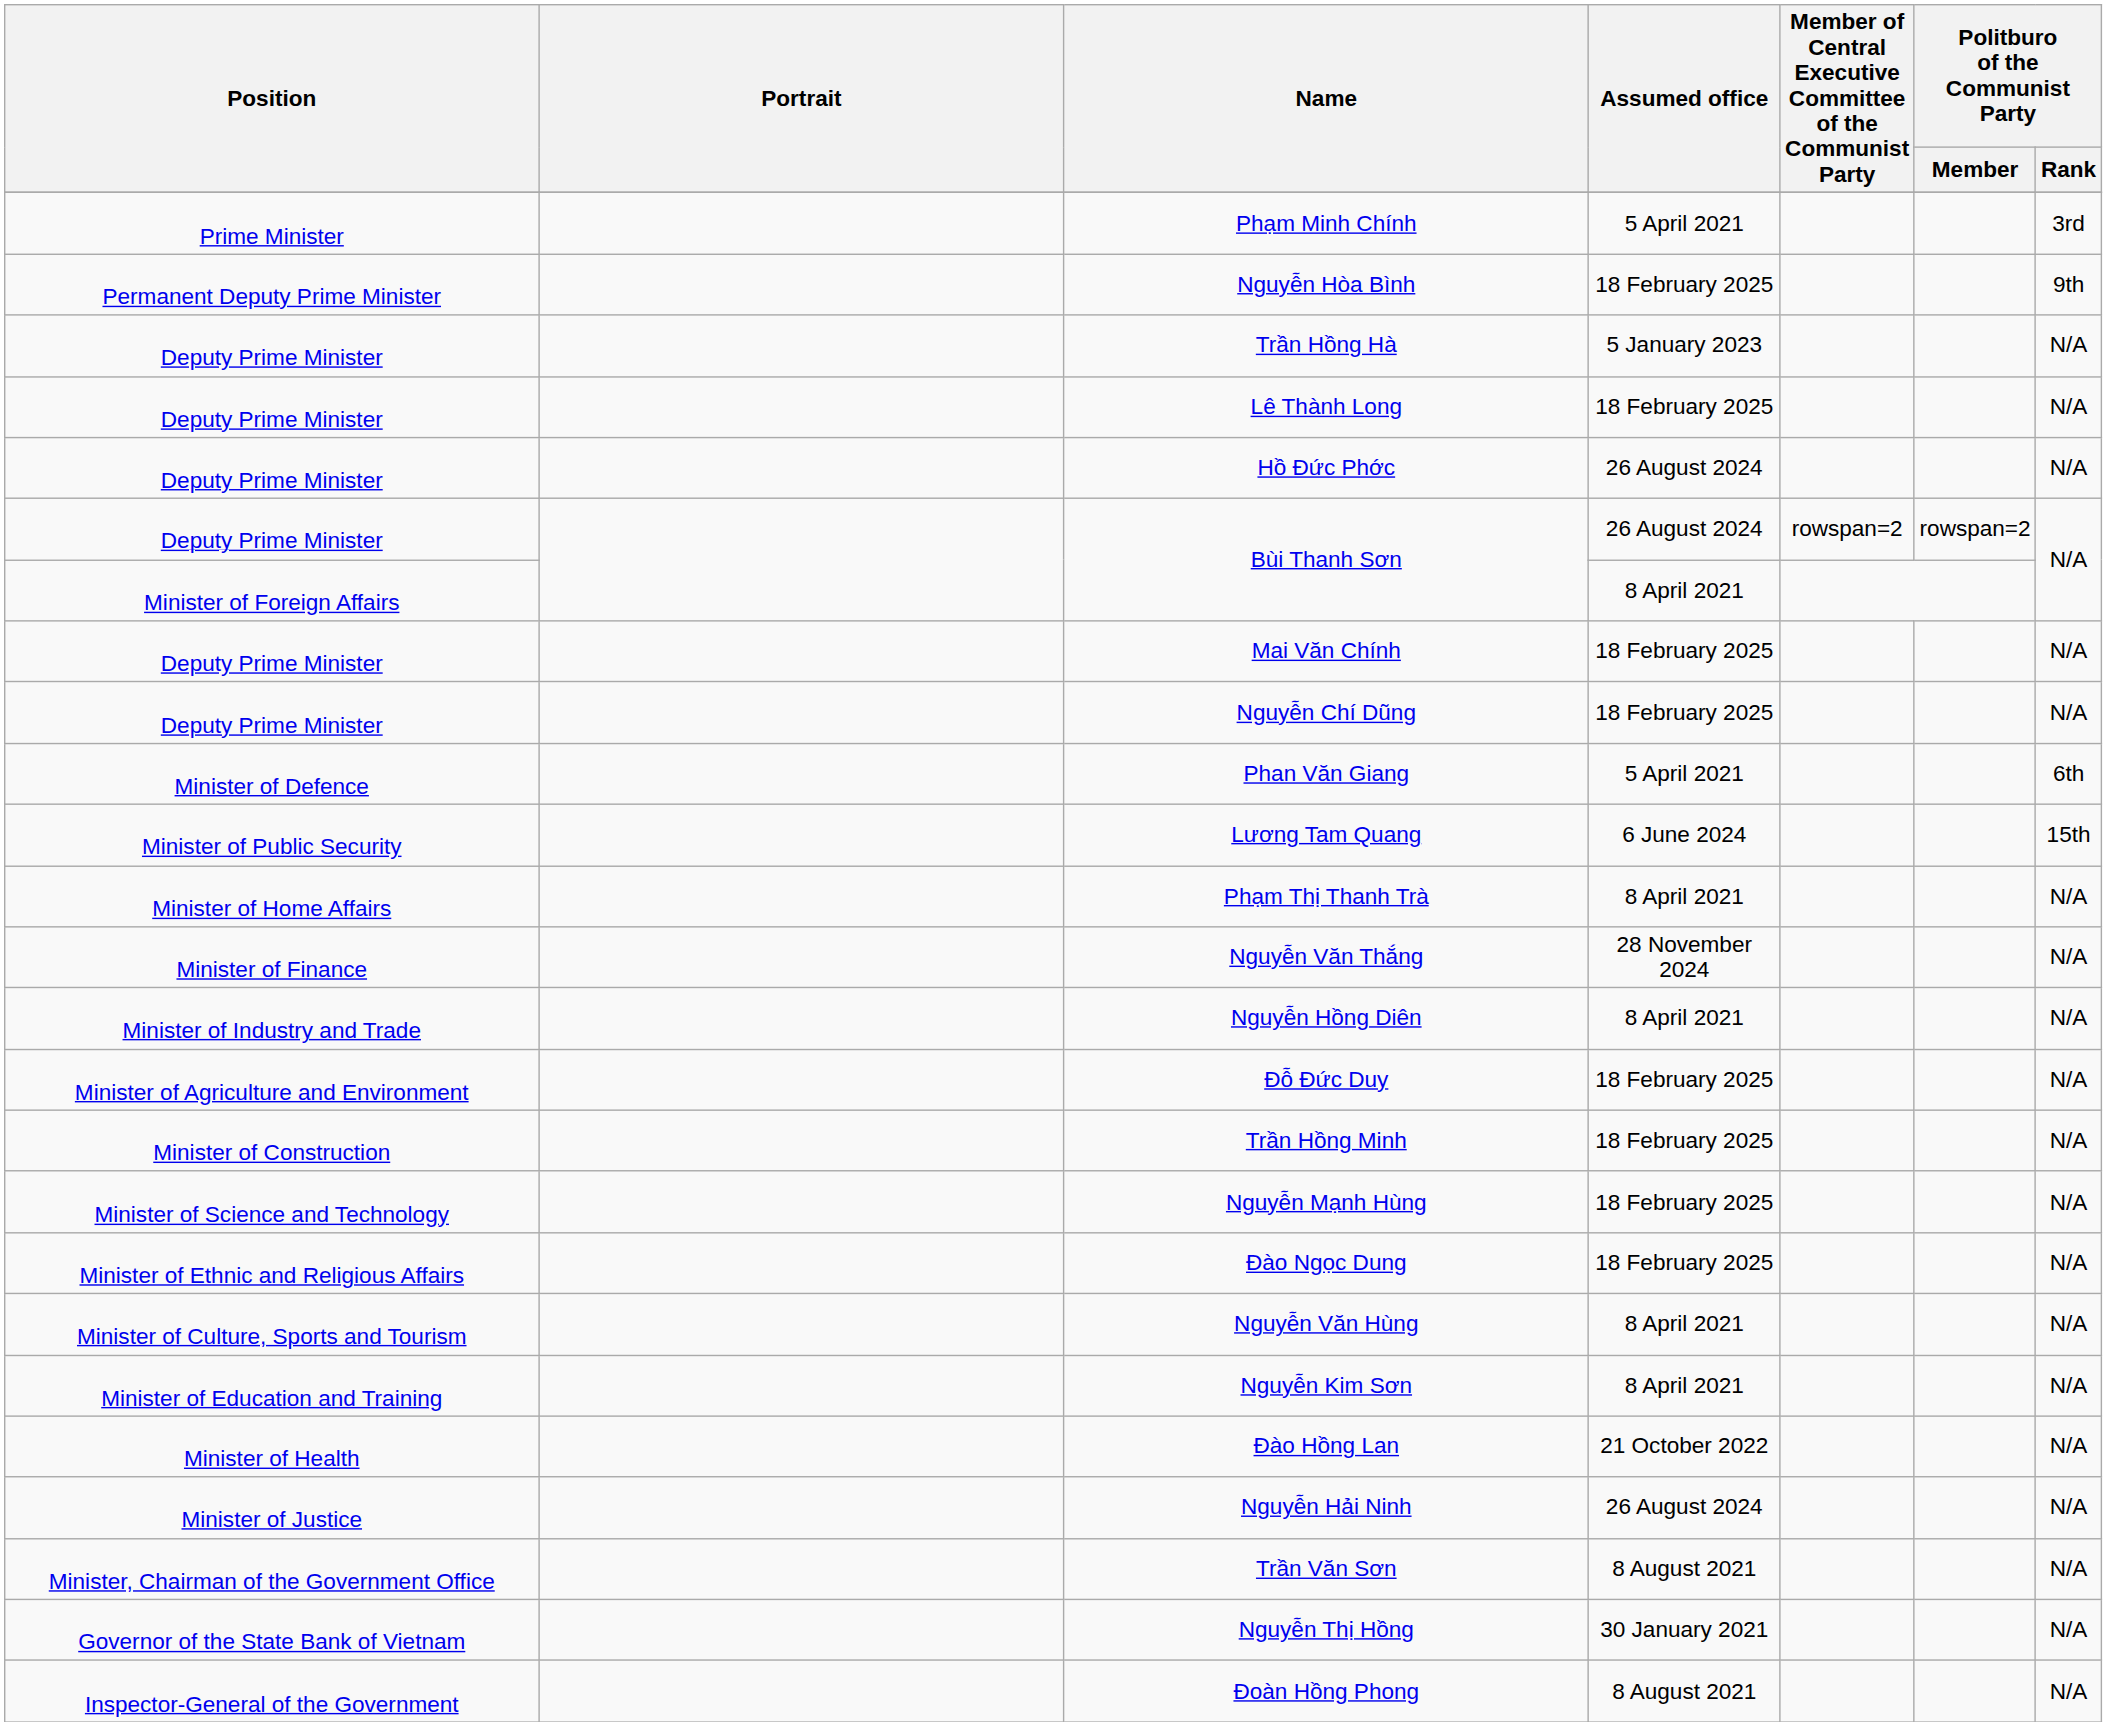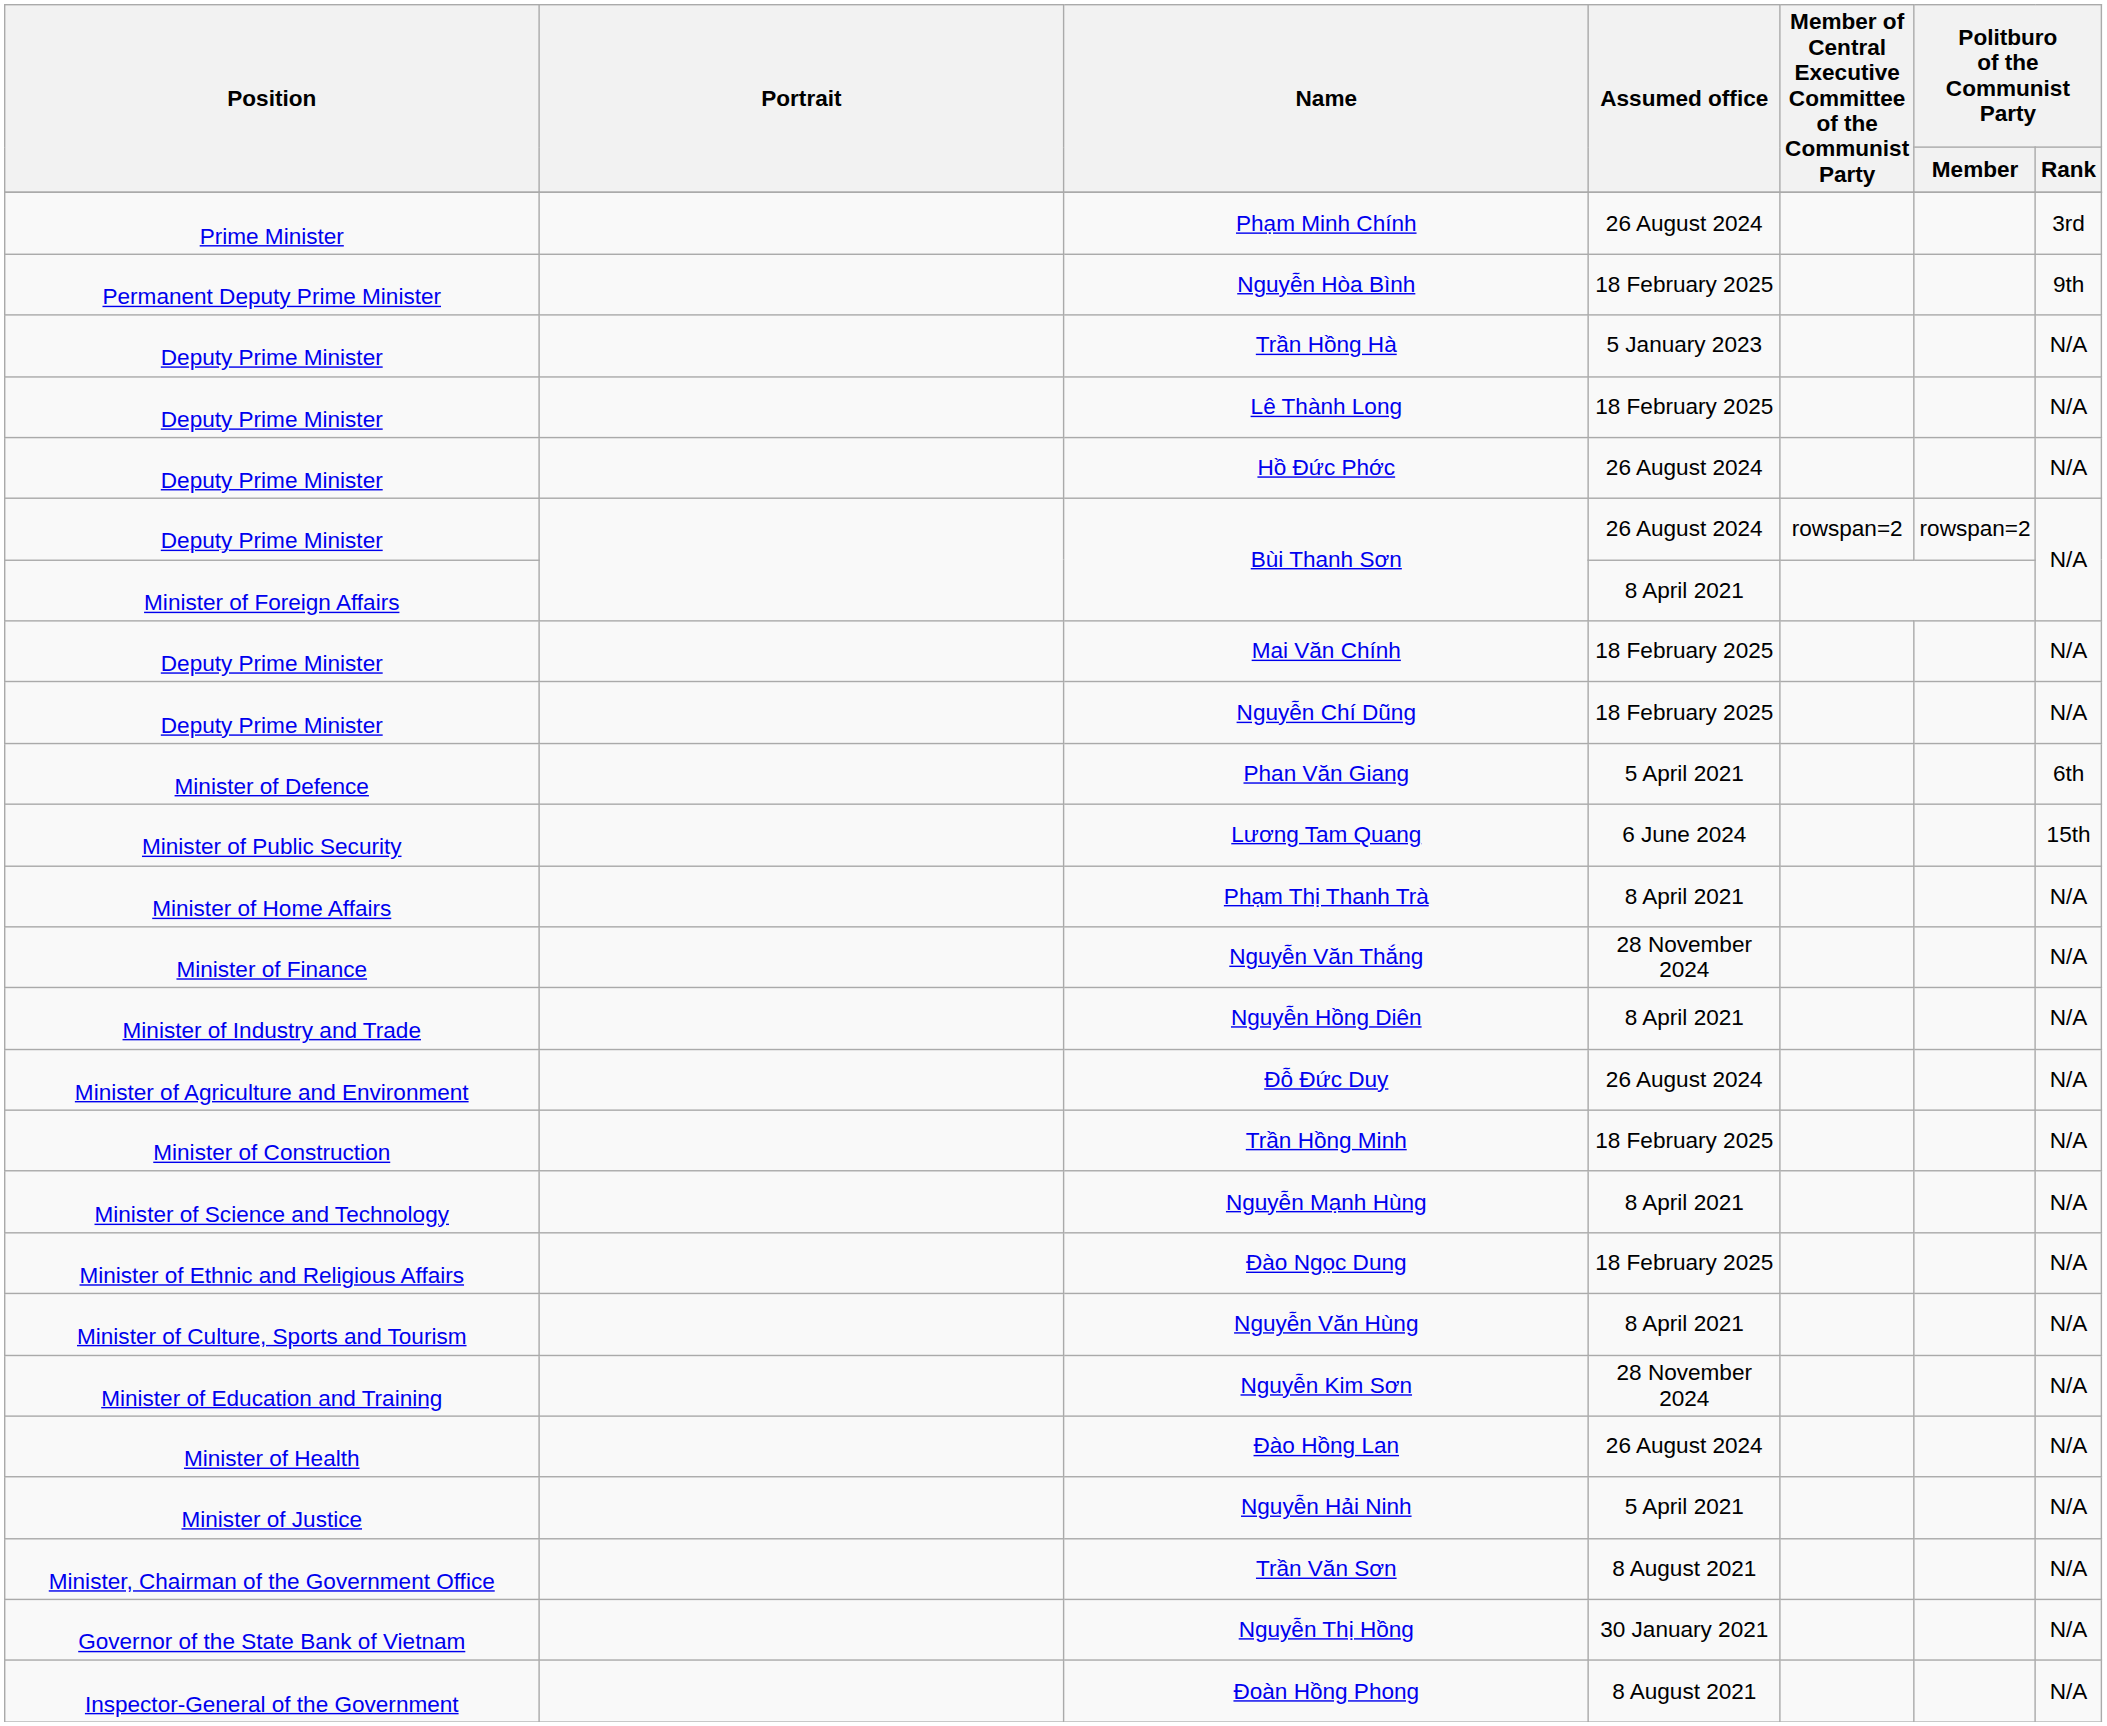Phạm Minh Chính | Assumed office: 5 April 2021 -> 26 August 2024
Đỗ Đức Duy | Assumed office: 18 February 2025 -> 26 August 2024
Nguyễn Mạnh Hùng | Assumed office: 18 February 2025 -> 8 April 2021
Nguyễn Kim Sơn | Assumed office: 8 April 2021 -> 28 November 2024
Đào Hồng Lan | Assumed office: 21 October 2022 -> 26 August 2024
Nguyễn Hải Ninh | Assumed office: 26 August 2024 -> 5 April 2021
